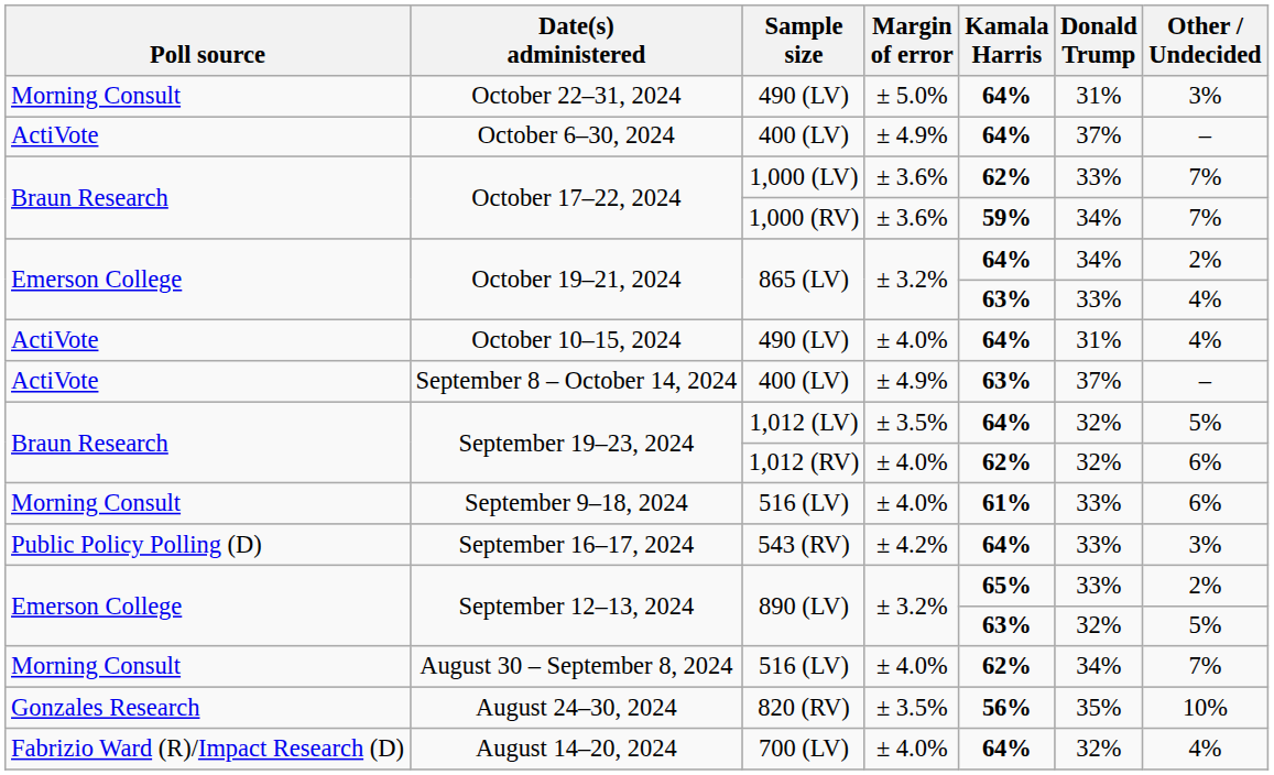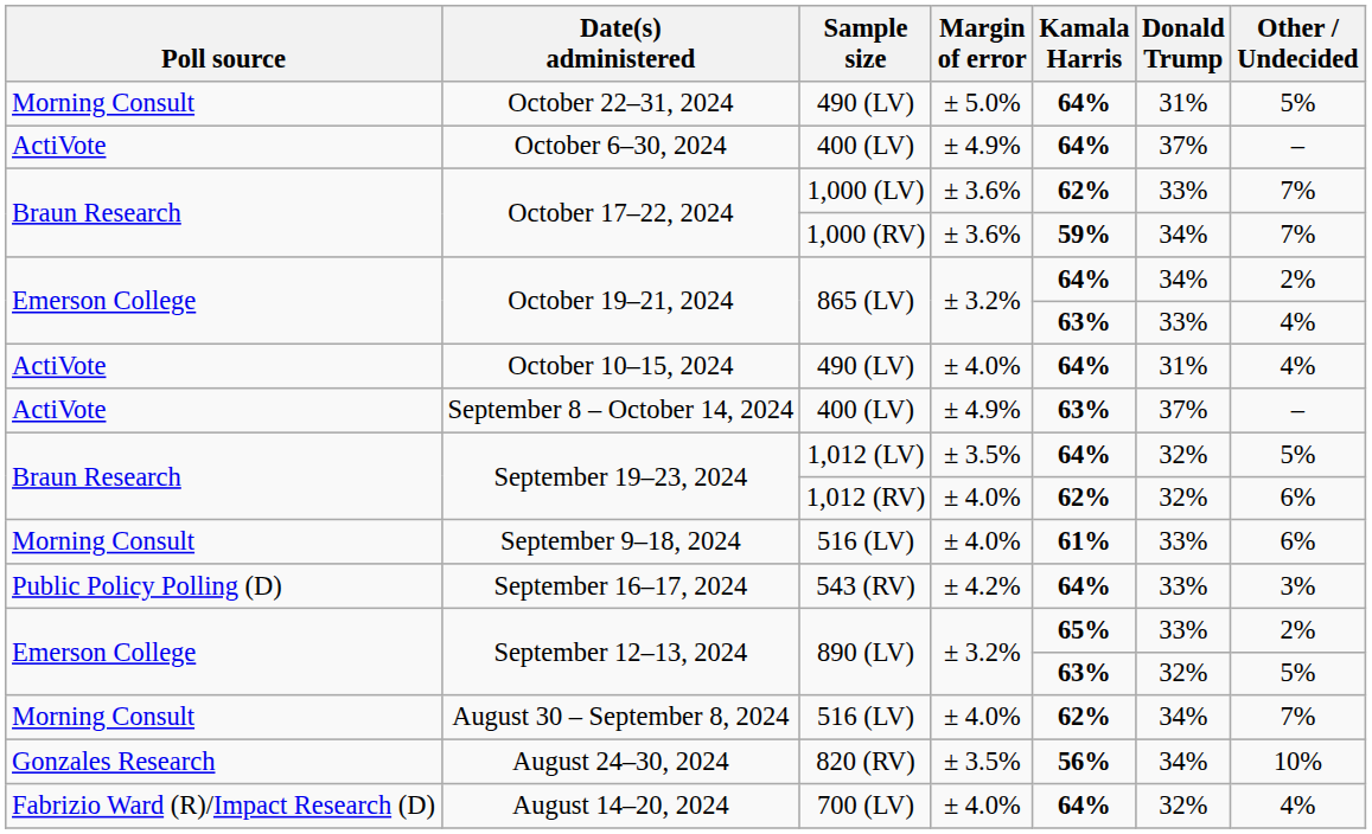October 22–31, 2024 | Other / Undecided: 3% -> 5%
August 24–30, 2024 | Donald Trump: 35% -> 34%
